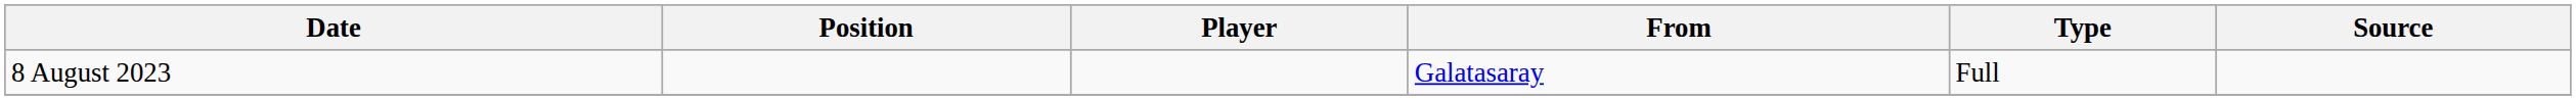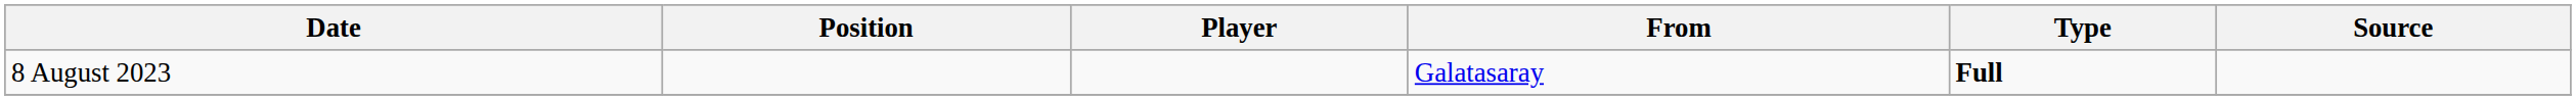8 August 2023 | Type: normal -> bold
